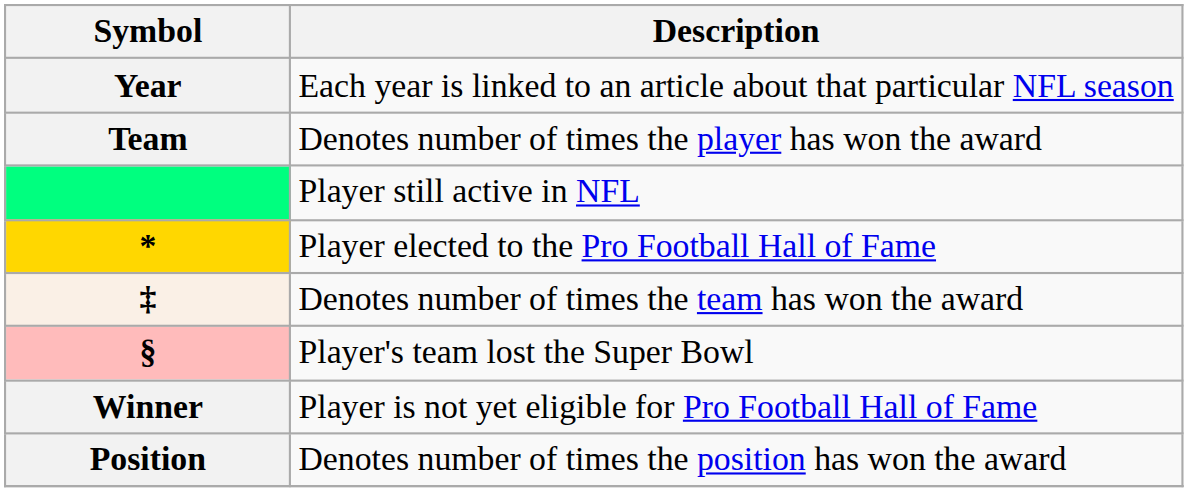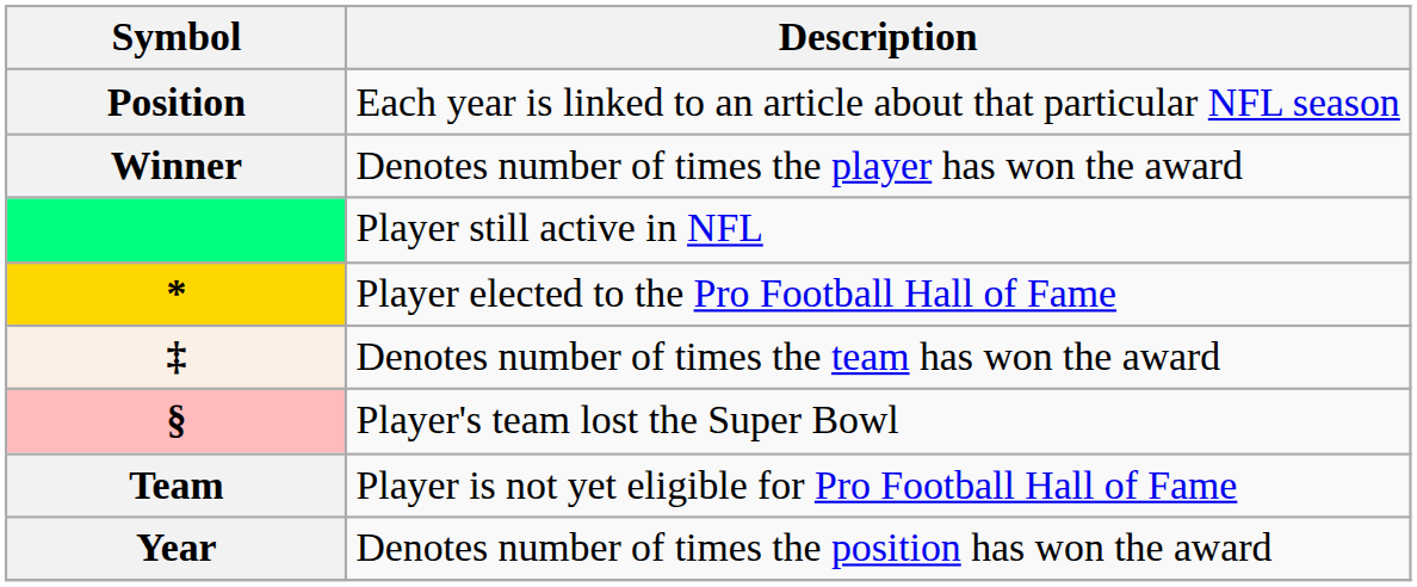row 2 | Symbol: Year -> Position
row 3 | Symbol: Team -> Winner
row 8 | Symbol: Winner -> Team
row 9 | Symbol: Position -> Year
